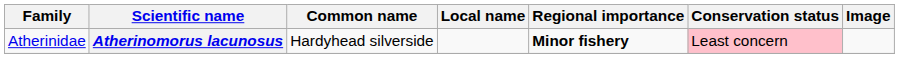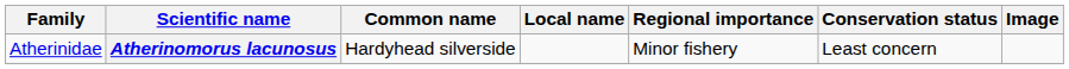Atherinomorus lacunosus | Regional importance: bold -> normal
Atherinomorus lacunosus | Conservation status: pink background -> no background
